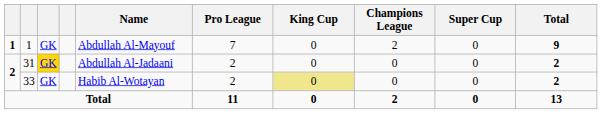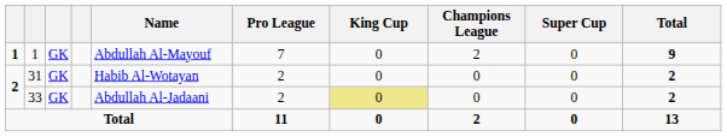31 | column 3: gold background -> no background
31 | Name: Abdullah Al-Jadaani -> Habib Al-Wotayan
33 | Name: Habib Al-Wotayan -> Abdullah Al-Jadaani
